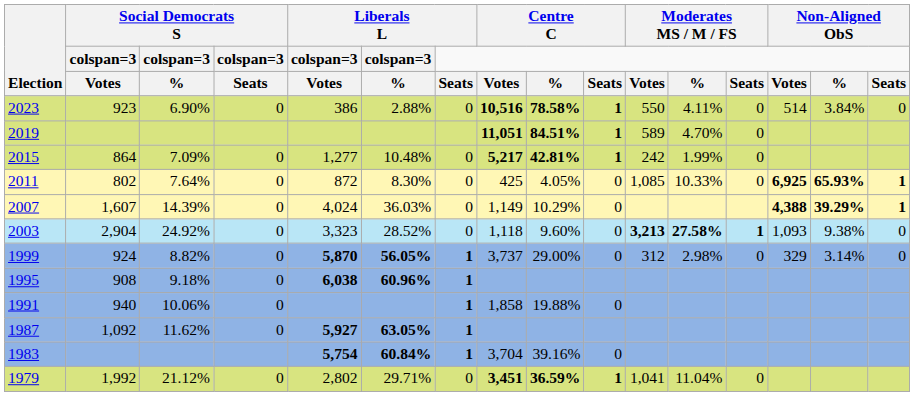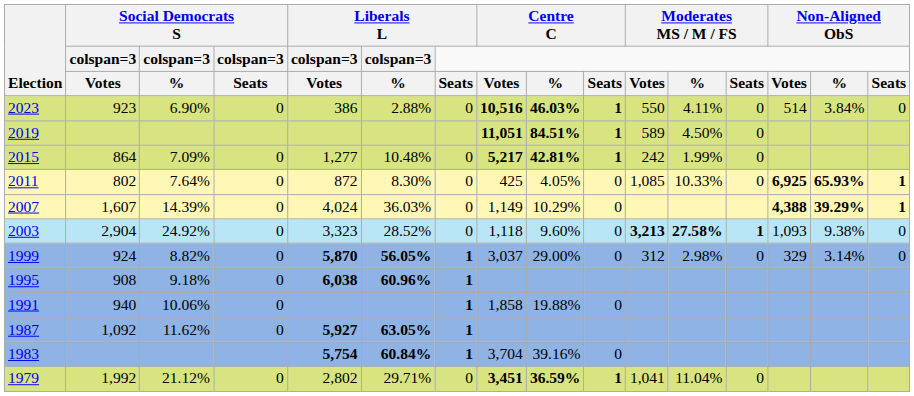2023 | Centre C / %: 78.58% -> 46.03%
2019 | Moderates MS / M / FS / %: 4.70% -> 4.50%
1999 | Centre C / Votes: 3,737 -> 3,037
